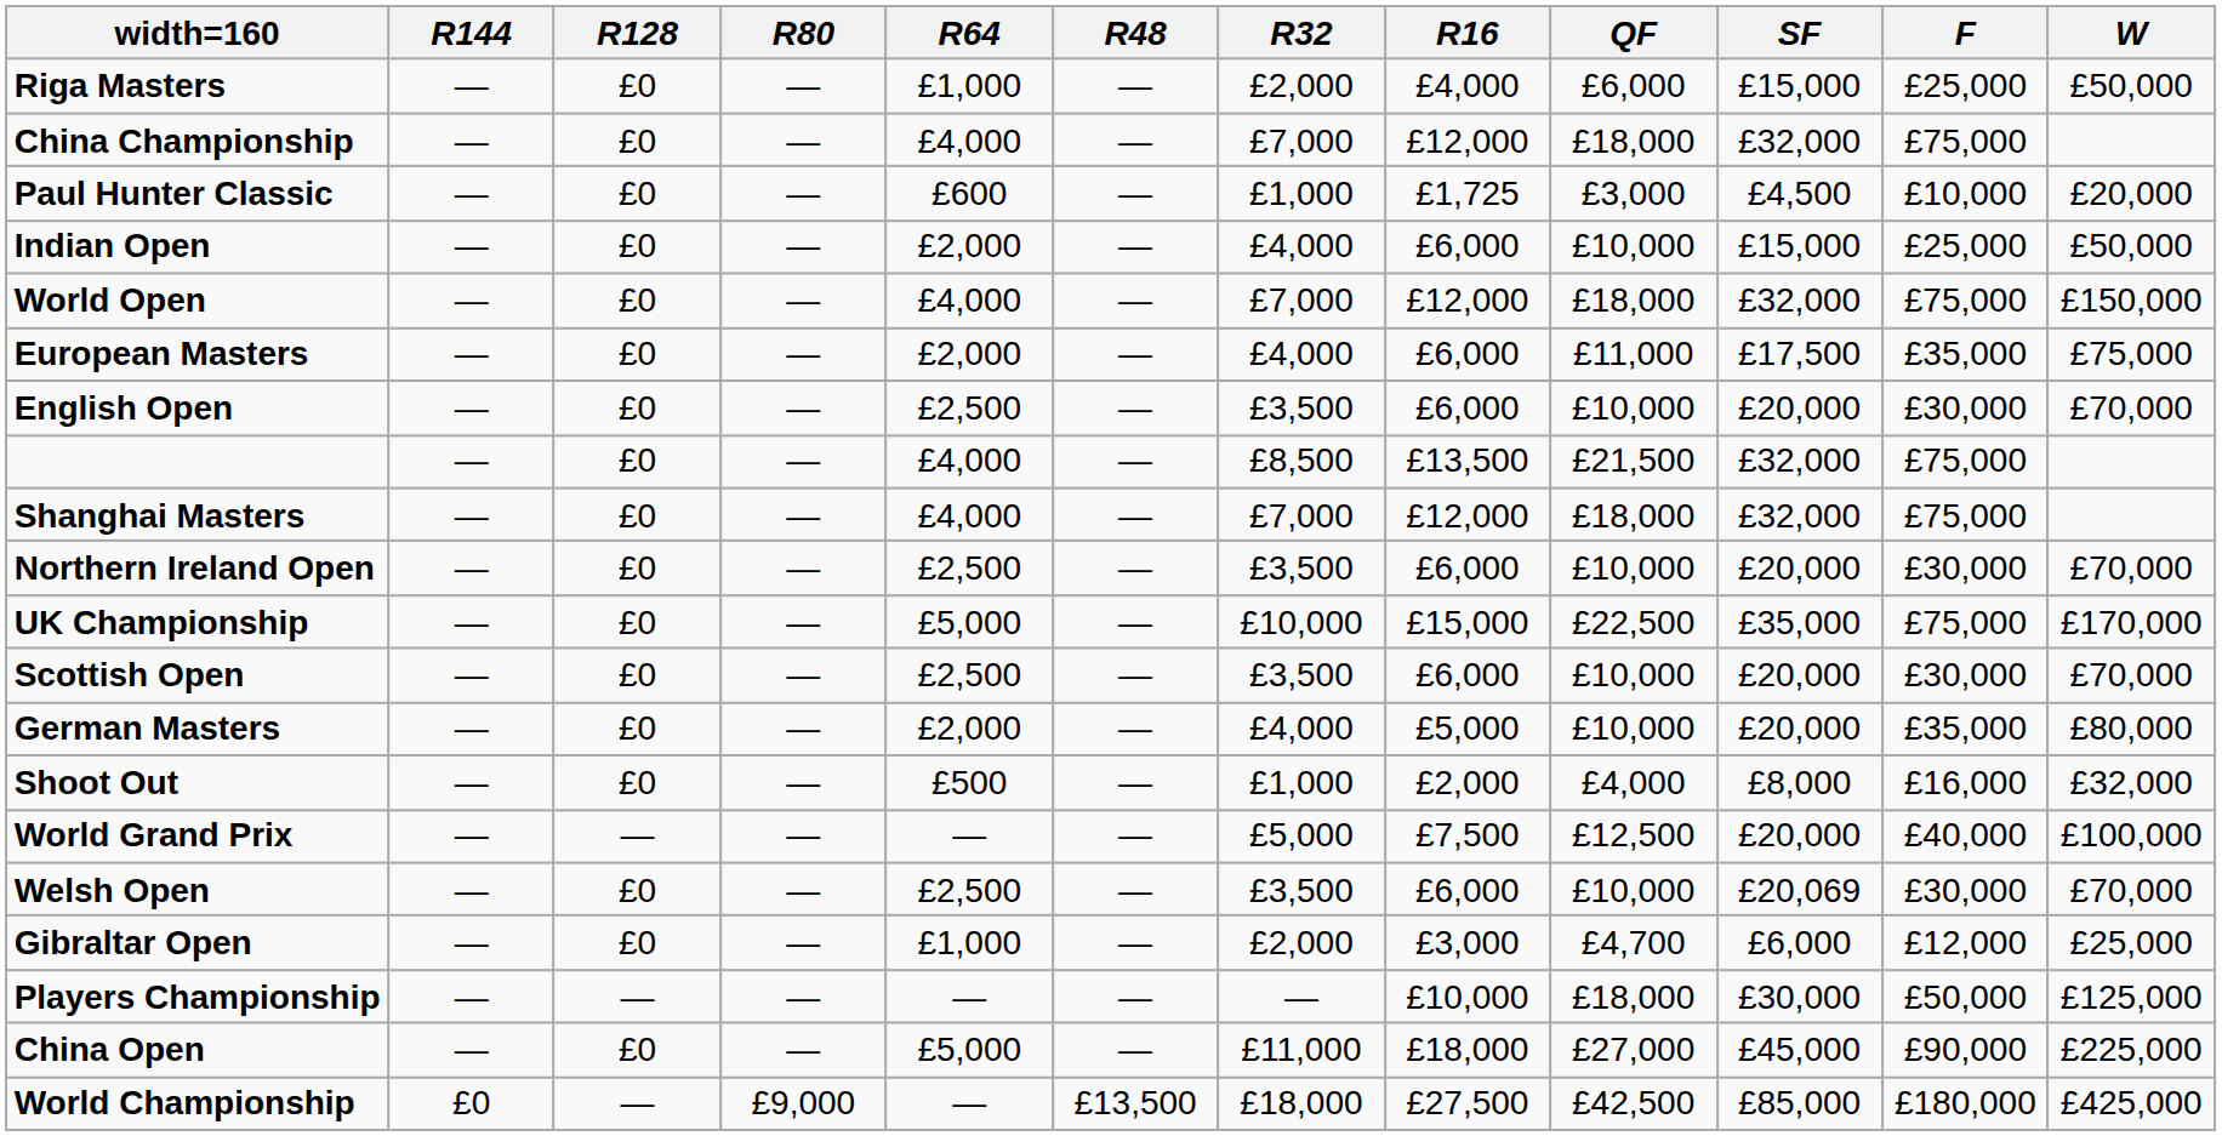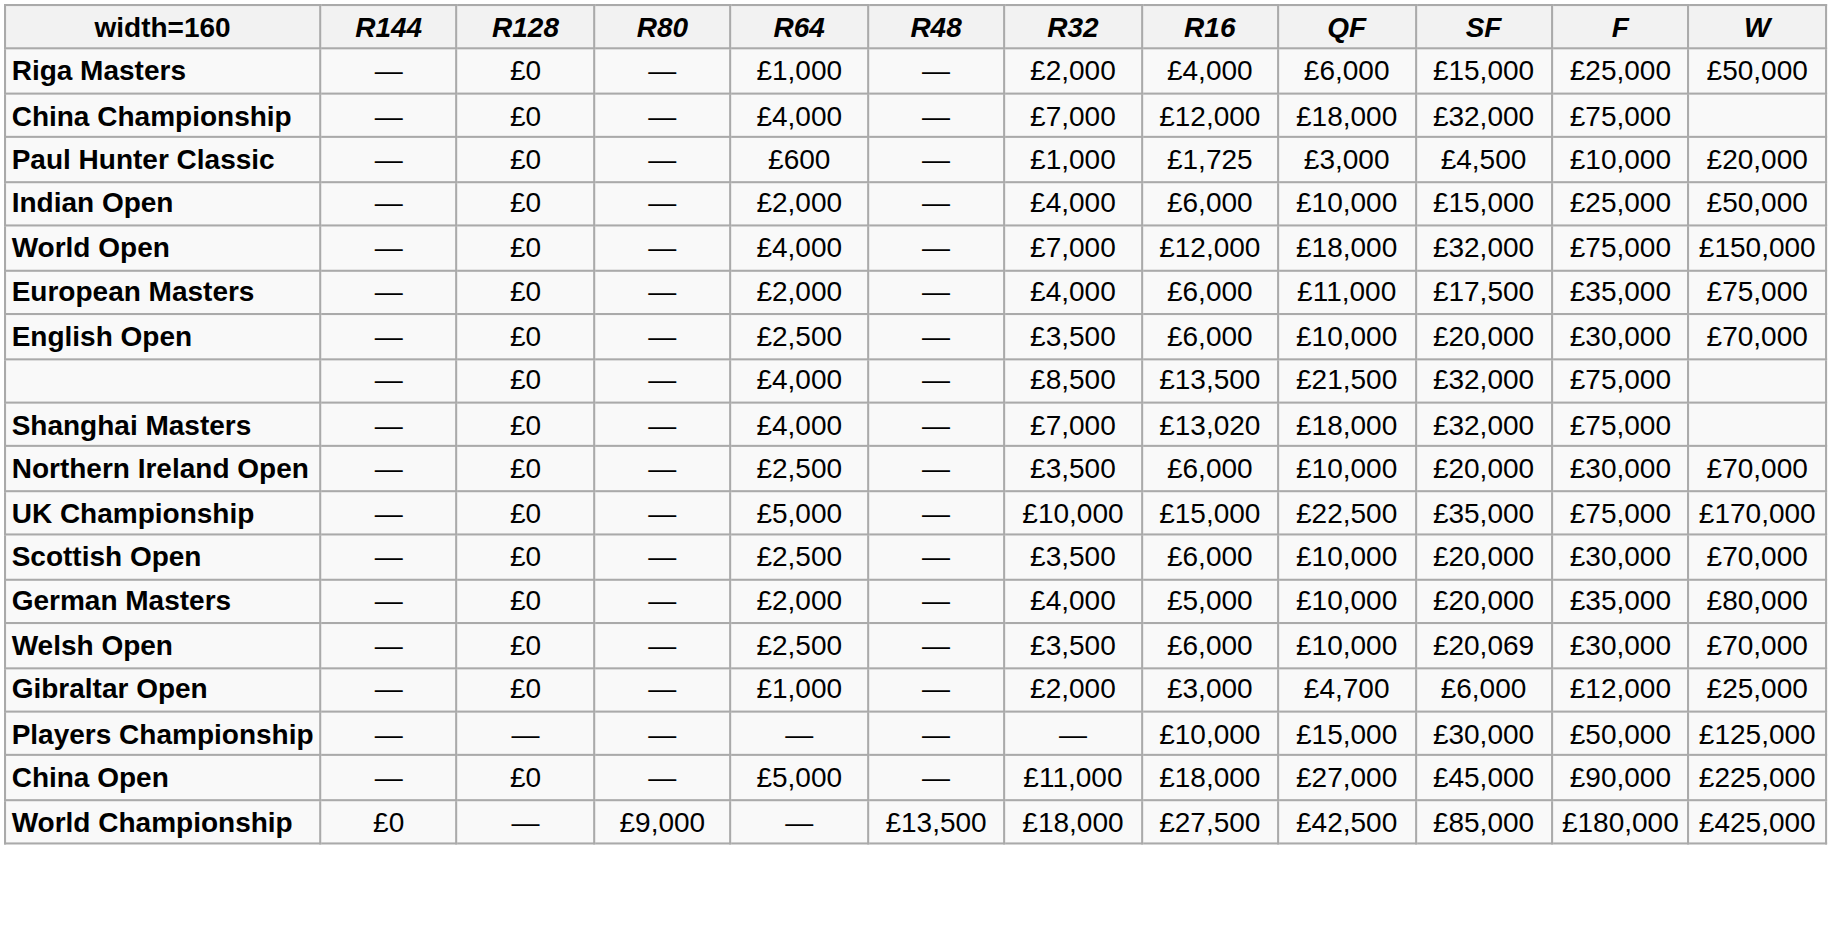Shanghai Masters | R16: £12,000 -> £13,020
- row: Shoot Out | — | £0 | — | £500 | — | £1,000 | £2,000 | £4,000 | £8,000 | £16,000 | £32,000
- row: World Grand Prix | — | — | — | — | — | £5,000 | £7,500 | £12,500 | £20,000 | £40,000 | £100,000
Players Championship | QF: £18,000 -> £15,000
